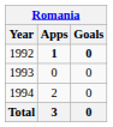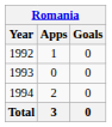1992 | Apps: bold -> normal
1992 | Goals: bold -> normal
